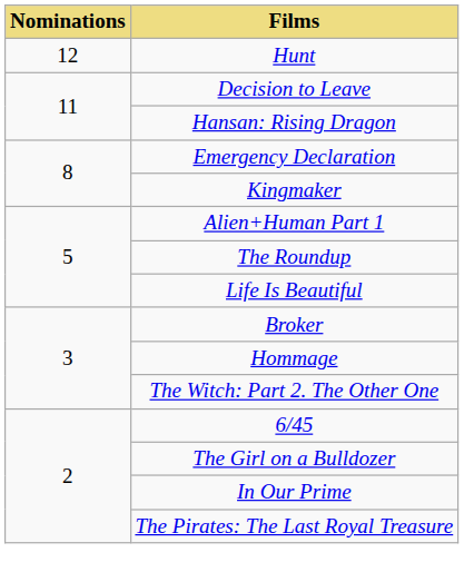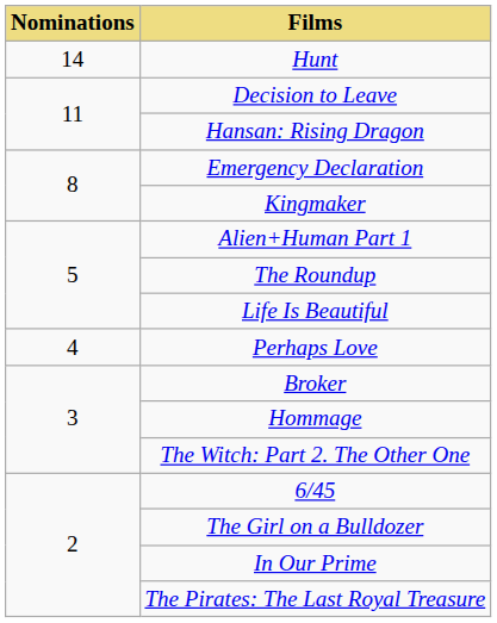Hunt | Nominations: 12 -> 14
+ row: 4 | Perhaps Love
